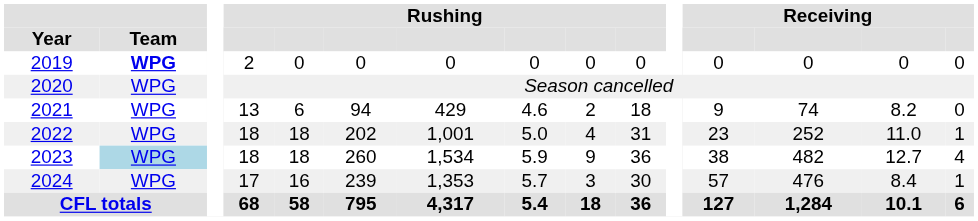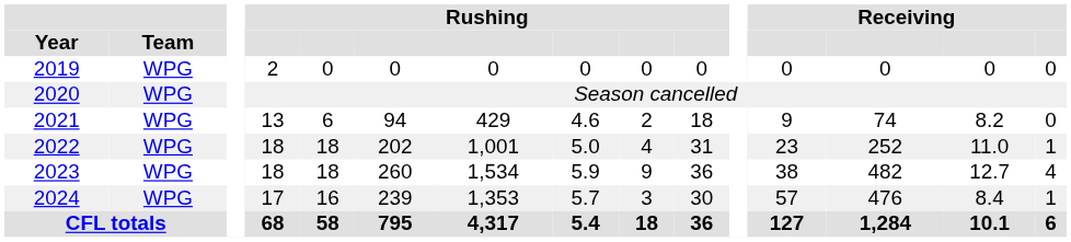2019 | Team: bold -> normal
2023 | Team: lightblue background -> no background
